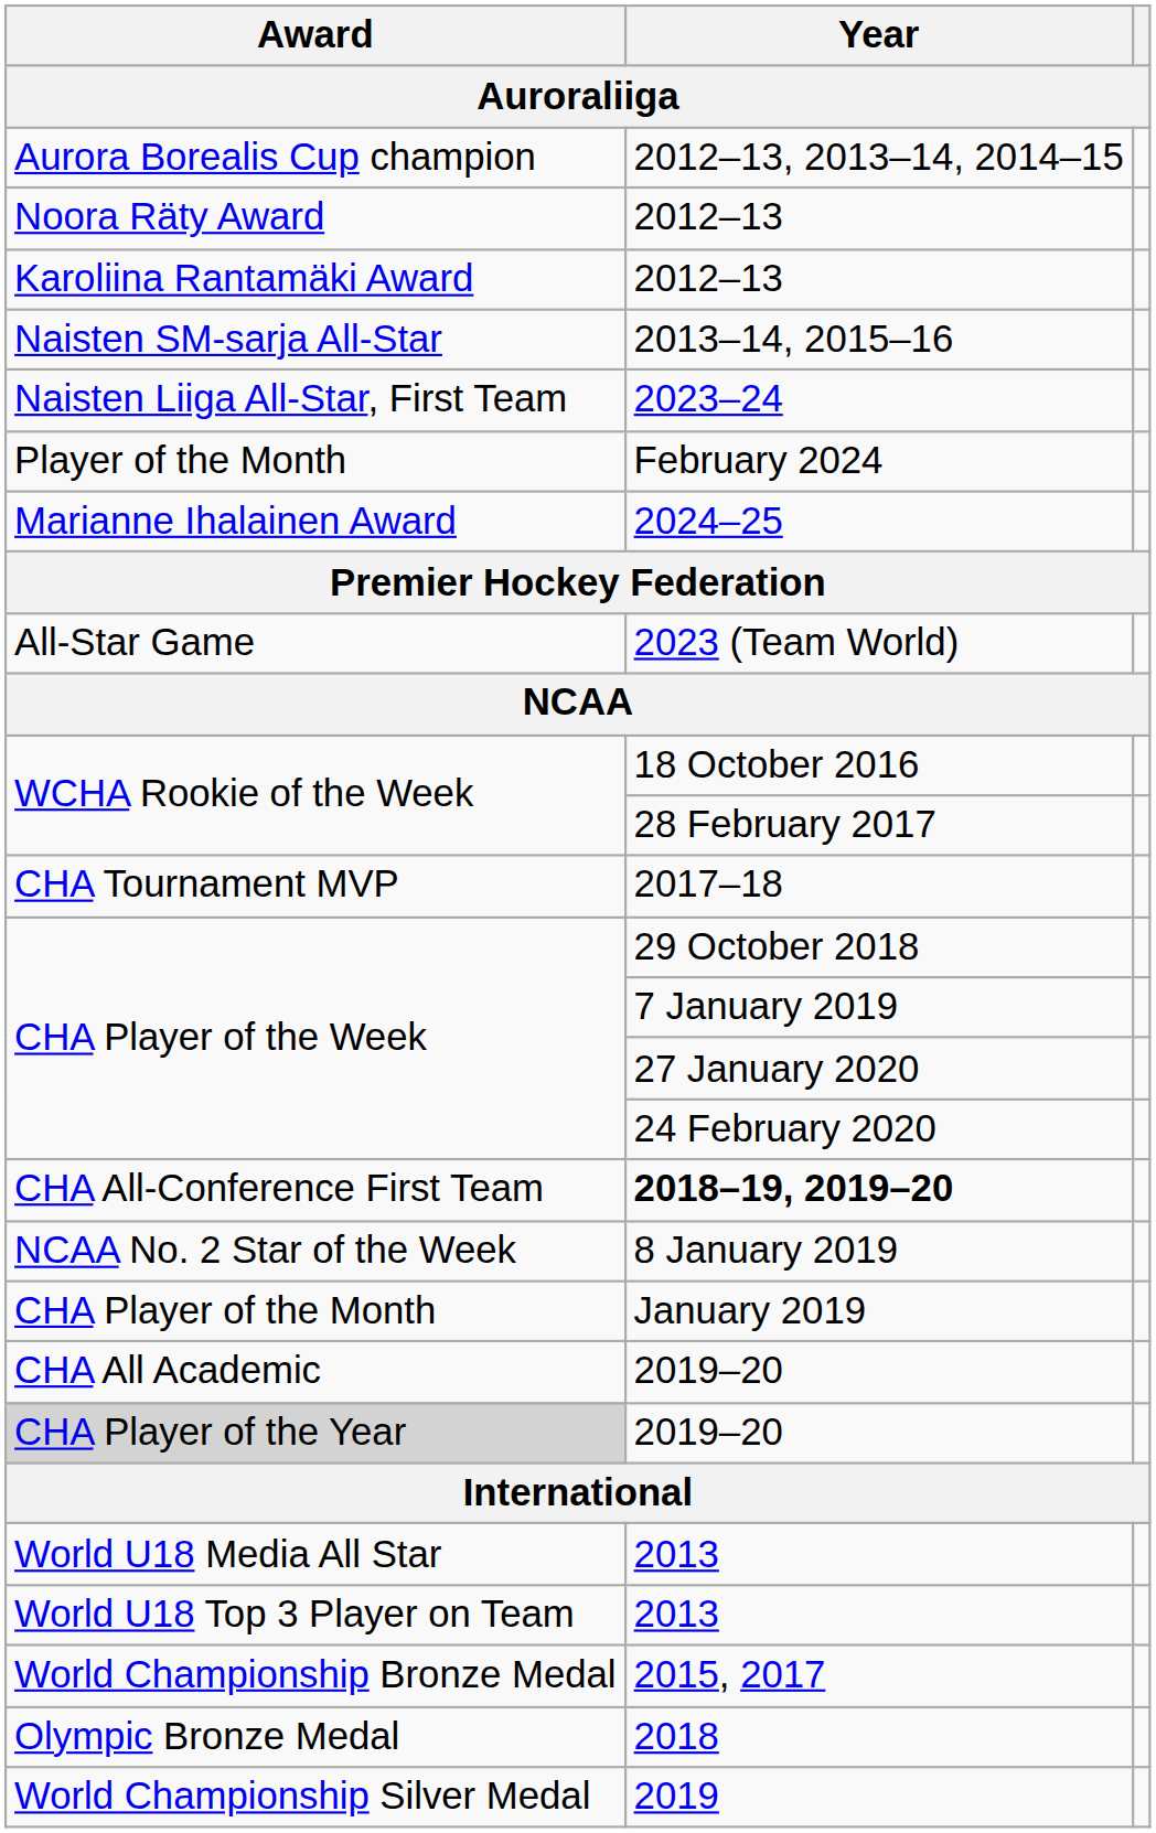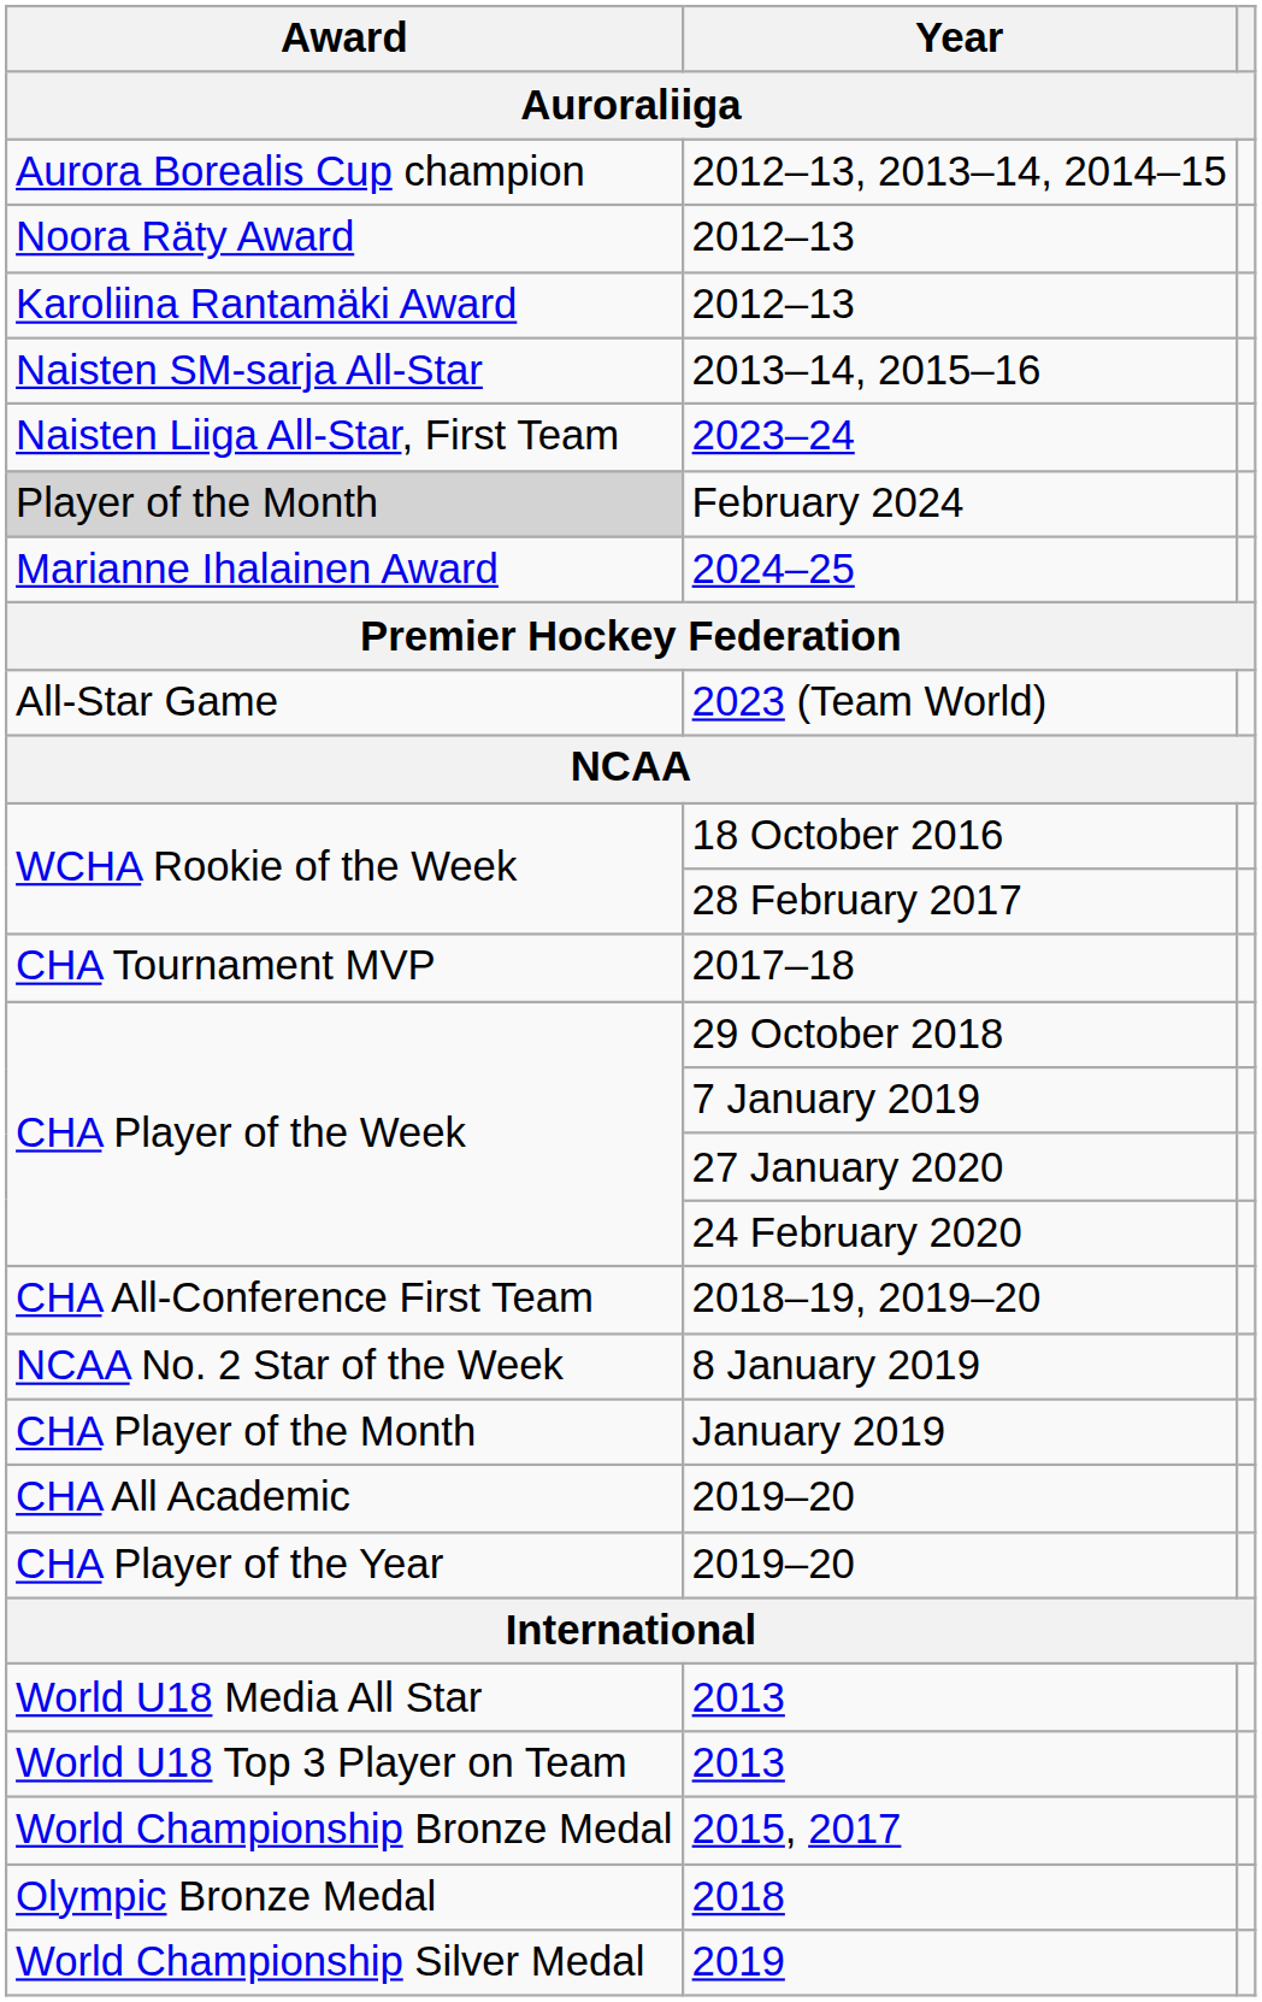February 2024 | Award: no background -> lightgrey background
2018–19, 2019–20 | Year: bold -> normal
CHA Player of the Year / 2019–20 | Award: lightgrey background -> no background
